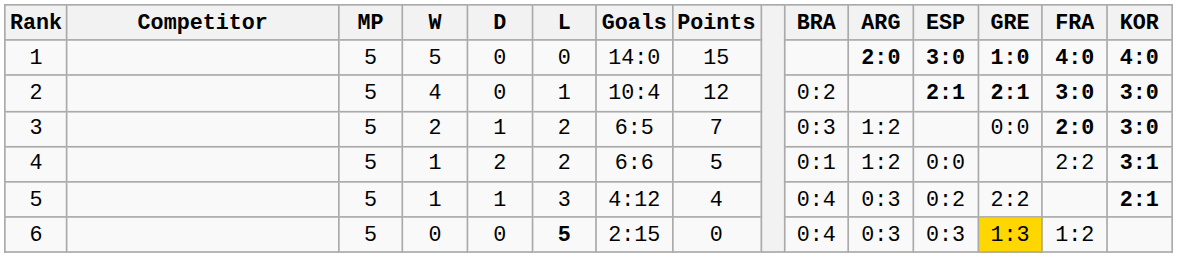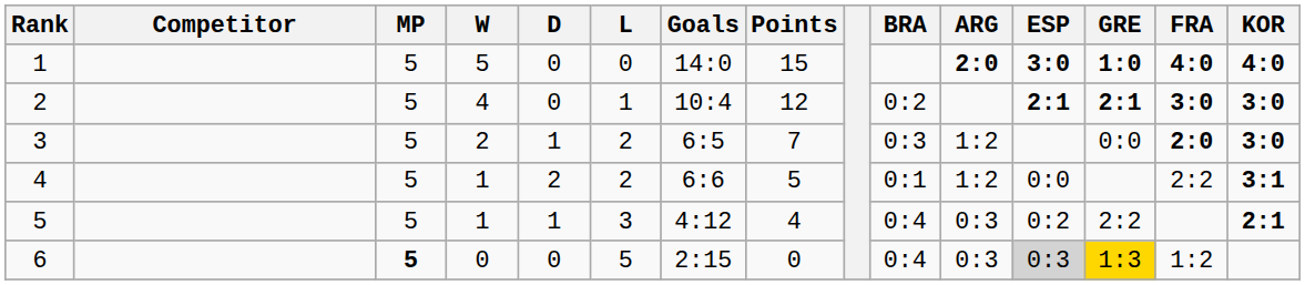6 | MP: normal -> bold
6 | L: bold -> normal
6 | ESP: no background -> lightgrey background
